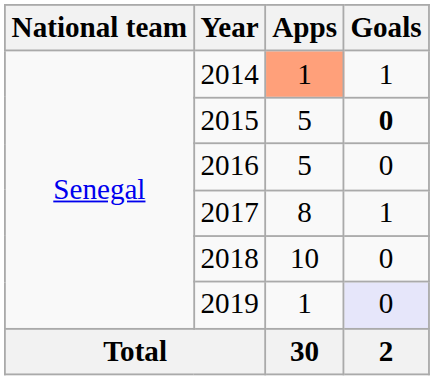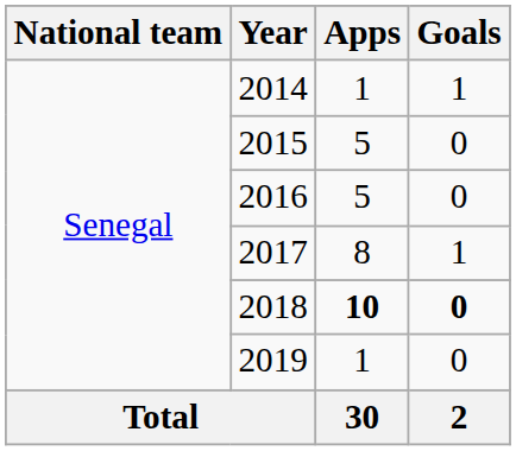2014 | Apps: lightsalmon background -> no background
2015 | Goals: bold -> normal
2018 | Apps: normal -> bold
2018 | Goals: normal -> bold
2019 | Goals: lavender background -> no background
